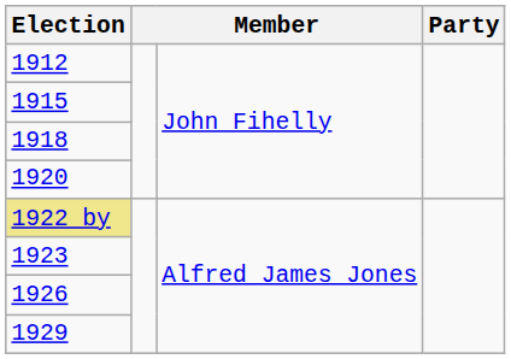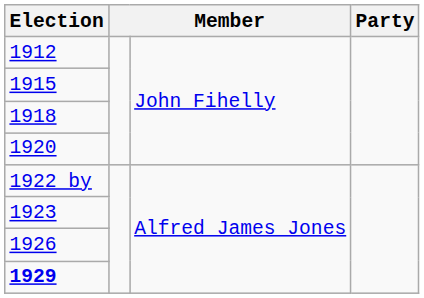1922 by | Election: khaki background -> no background
1929 | Election: normal -> bold
